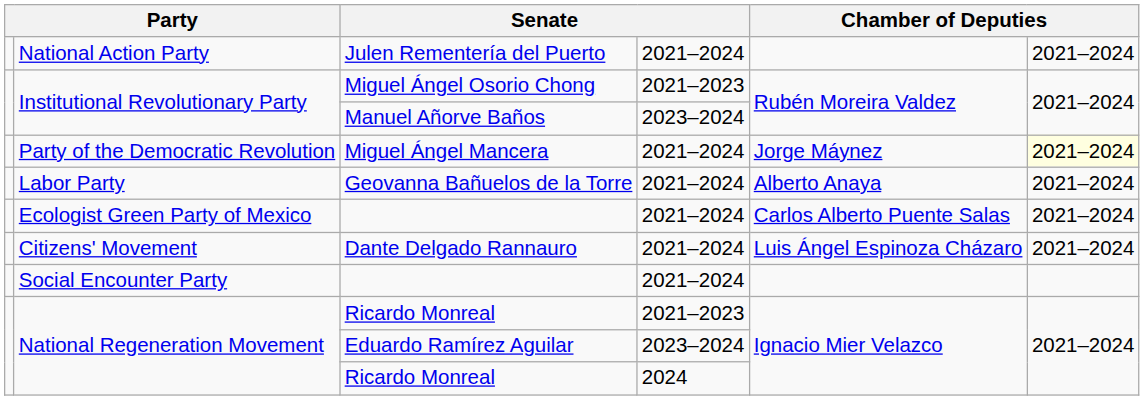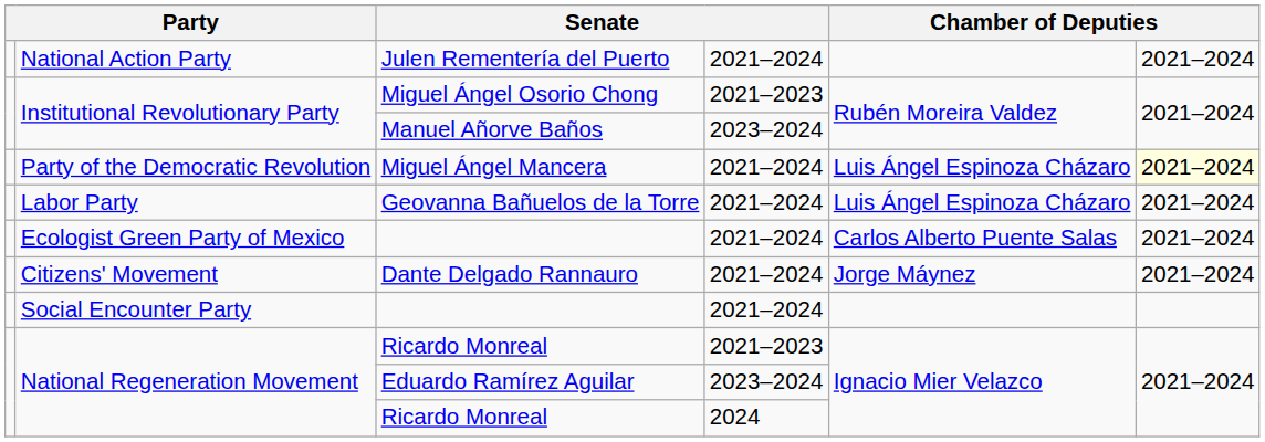Miguel Ángel Mancera | column 5: Jorge Máynez -> Luis Ángel Espinoza Cházaro
Geovanna Bañuelos de la Torre | column 5: Alberto Anaya -> Luis Ángel Espinoza Cházaro
Dante Delgado Rannauro | column 5: Luis Ángel Espinoza Cházaro -> Jorge Máynez
